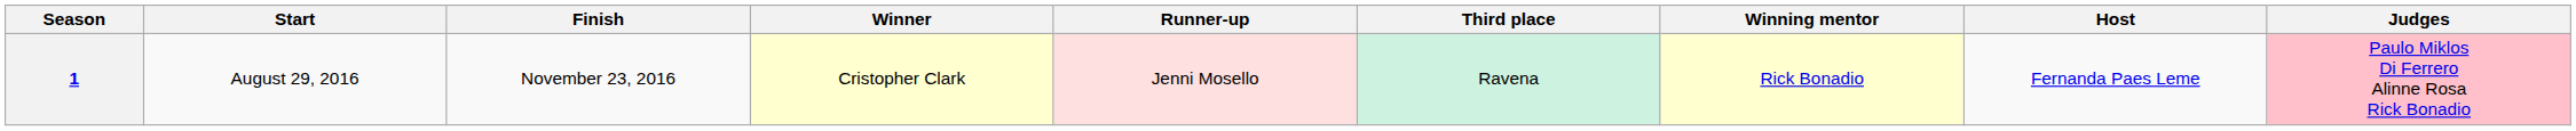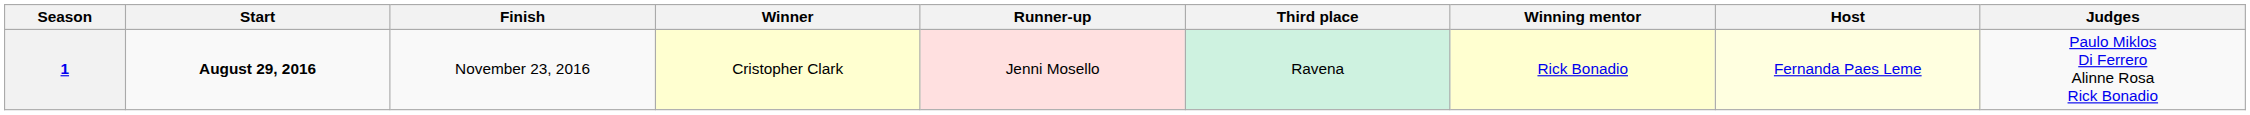1 | Start: normal -> bold
1 | Host: no background -> lightyellow background
1 | column 9: pink background -> no background
